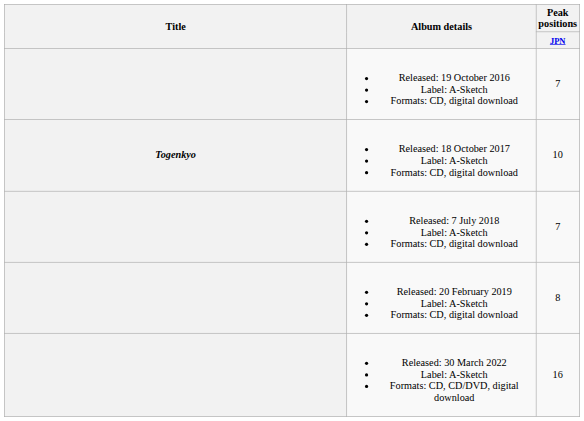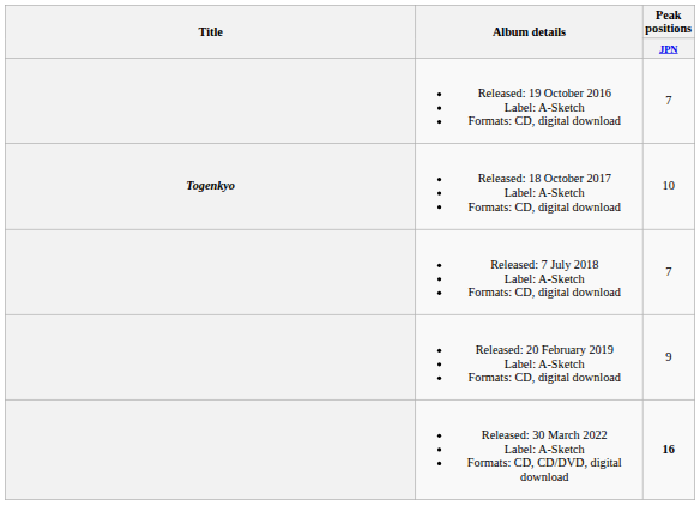row 6 | Peak positions / JPN: 8 -> 9
row 7 | Peak positions / JPN: normal -> bold
